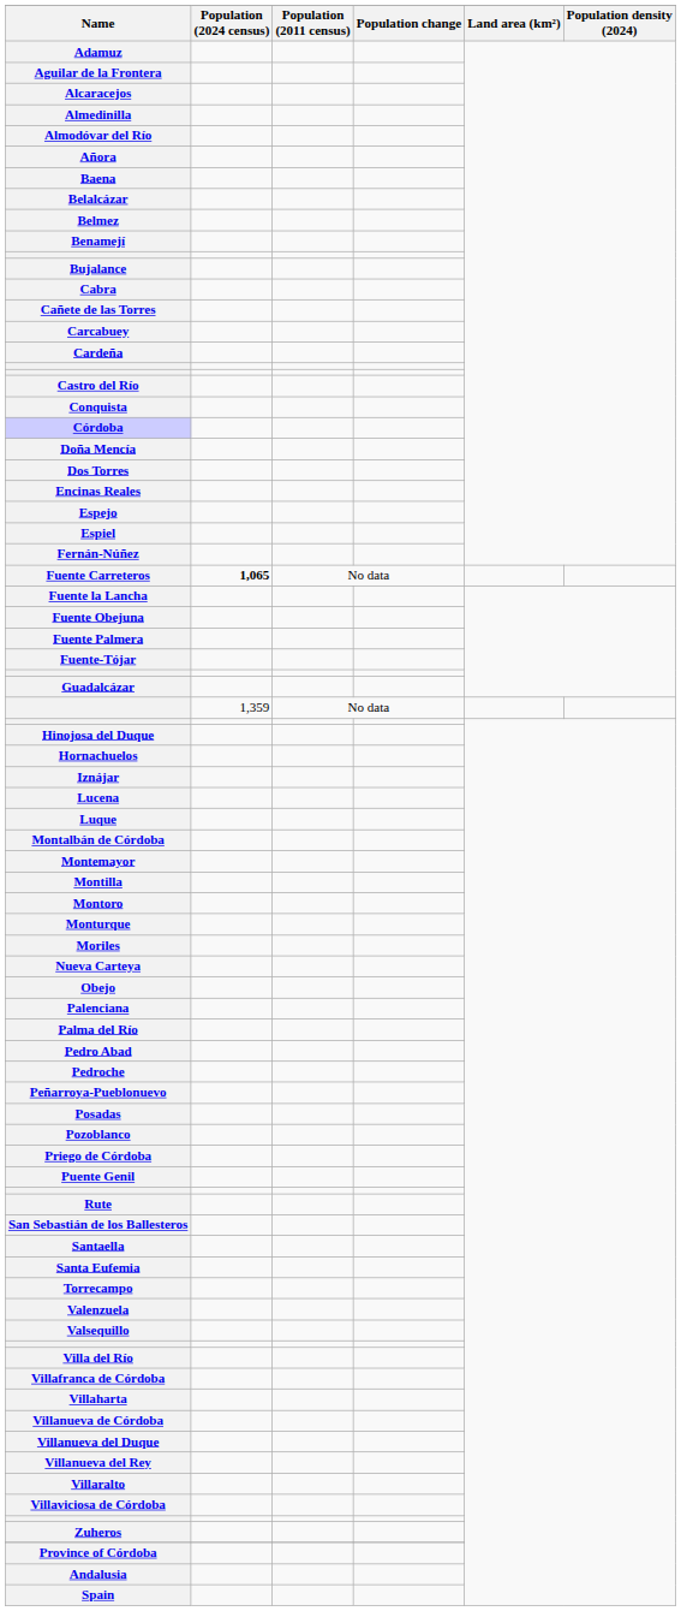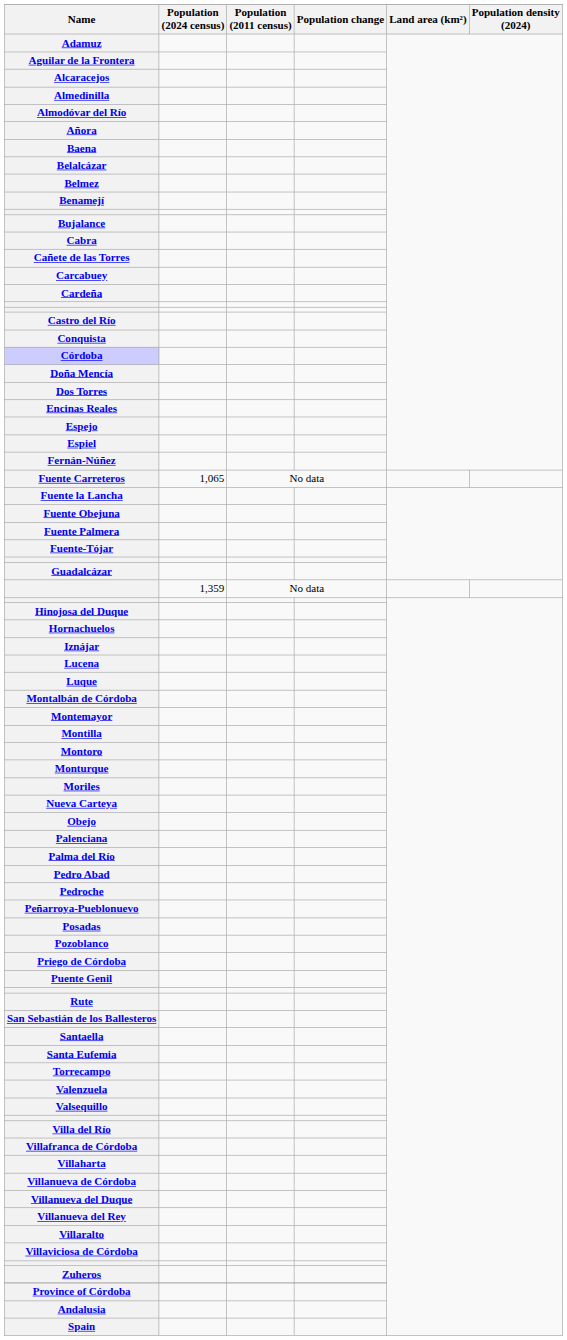Fuente Carreteros | Population (2024 census): bold -> normal
